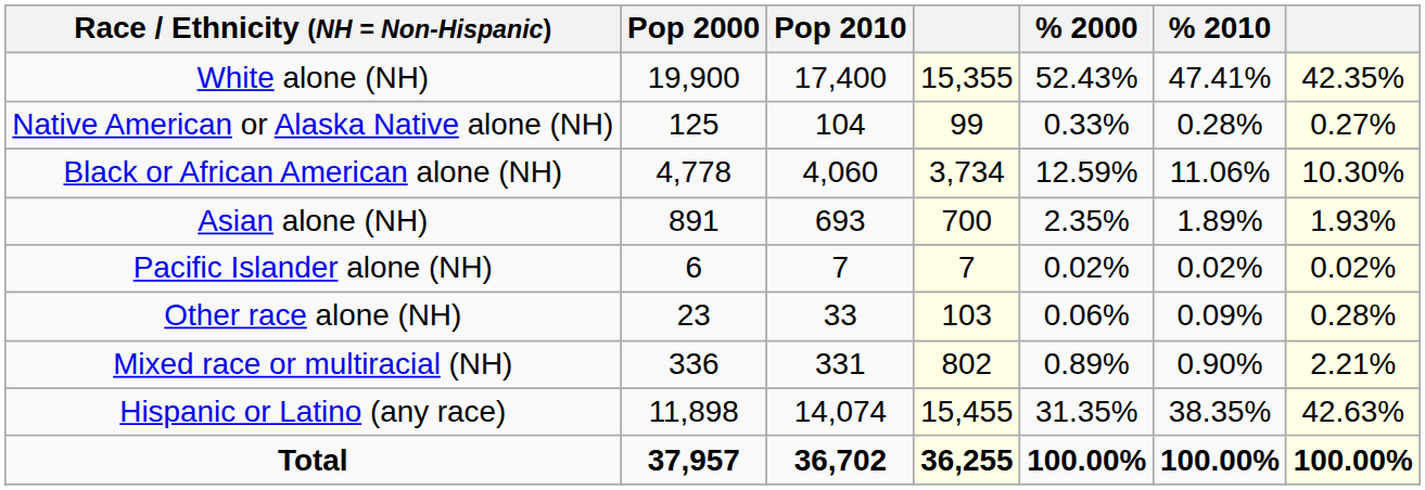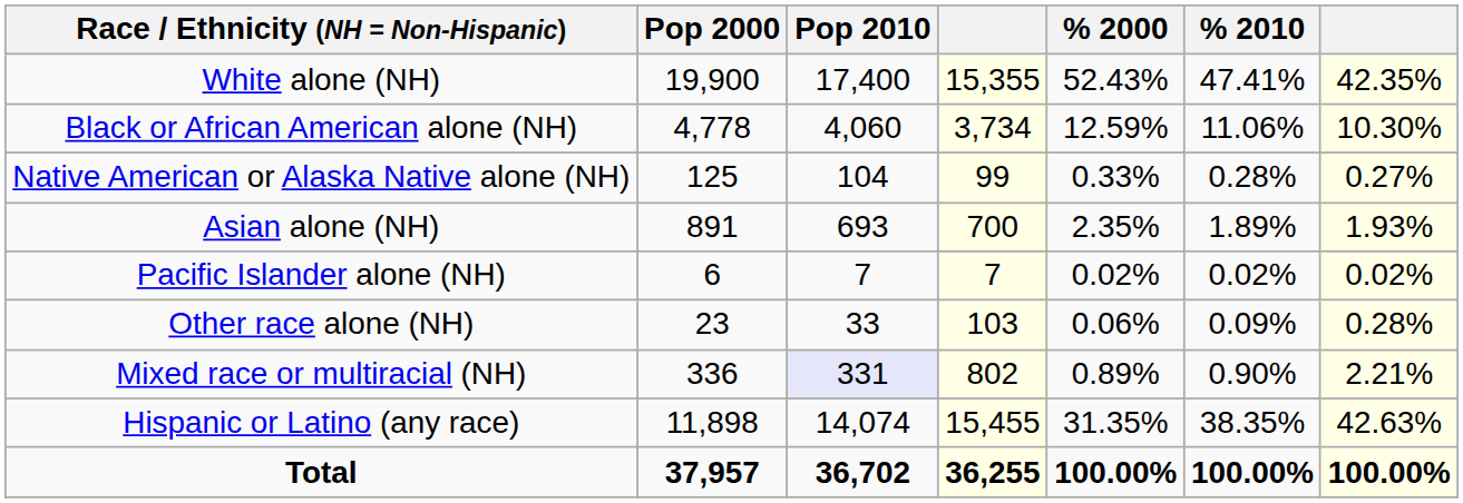rows swapped: Black or African American alone (NH) <-> Native American or Alaska Native alone (NH)
Mixed race or multiracial (NH) | Pop 2010: no background -> lavender background
